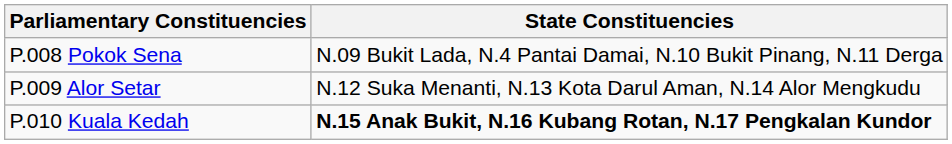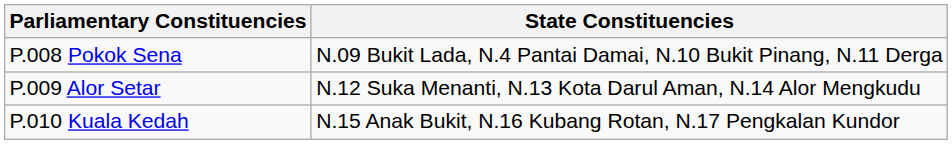P.010 Kuala Kedah | State Constituencies: bold -> normal
